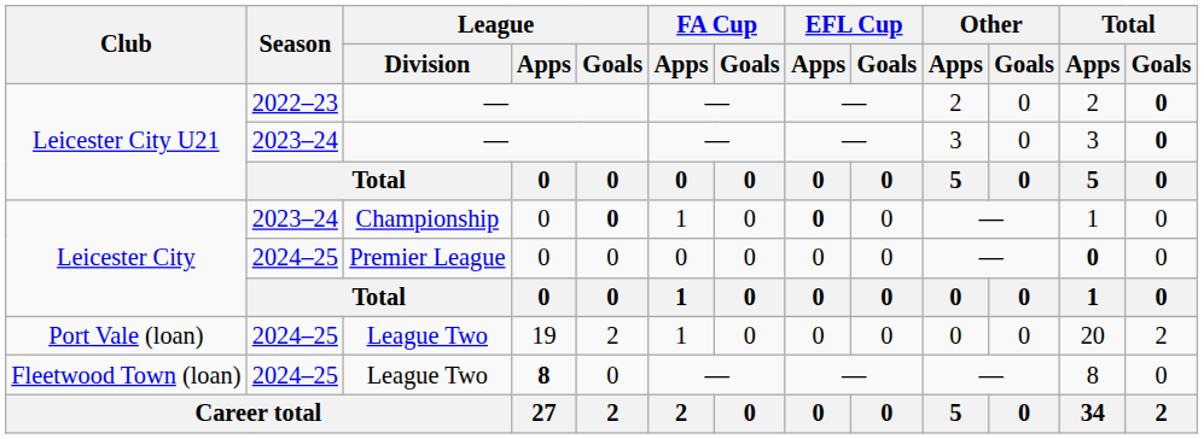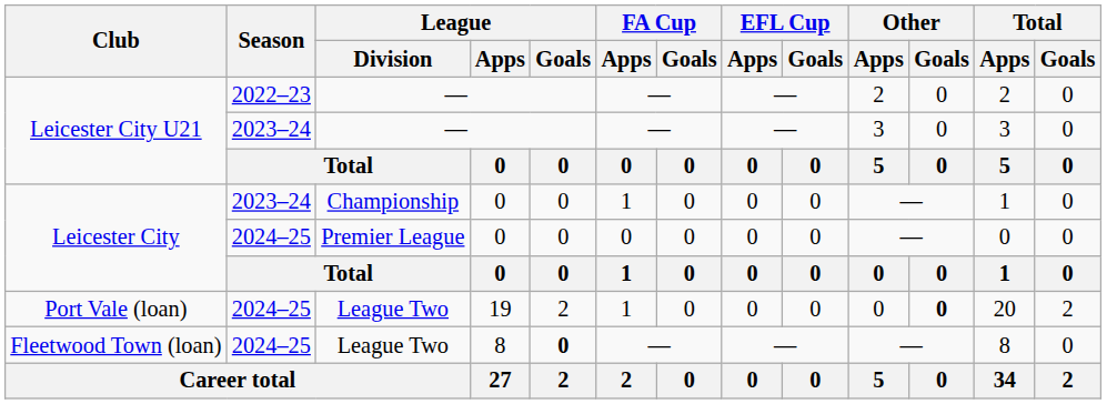Leicester City U21 / 2022–23 | Total / Goals: bold -> normal
Leicester City U21 / 2023–24 | Total / Goals: bold -> normal
Leicester City / 2023–24 | League / Goals: bold -> normal
Leicester City / 2023–24 | EFL Cup / Apps: bold -> normal
Leicester City / 2024–25 | Total / Apps: bold -> normal
Port Vale (loan) | Other / Goals: normal -> bold
Fleetwood Town (loan) | League / Apps: bold -> normal
Fleetwood Town (loan) | League / Goals: normal -> bold
